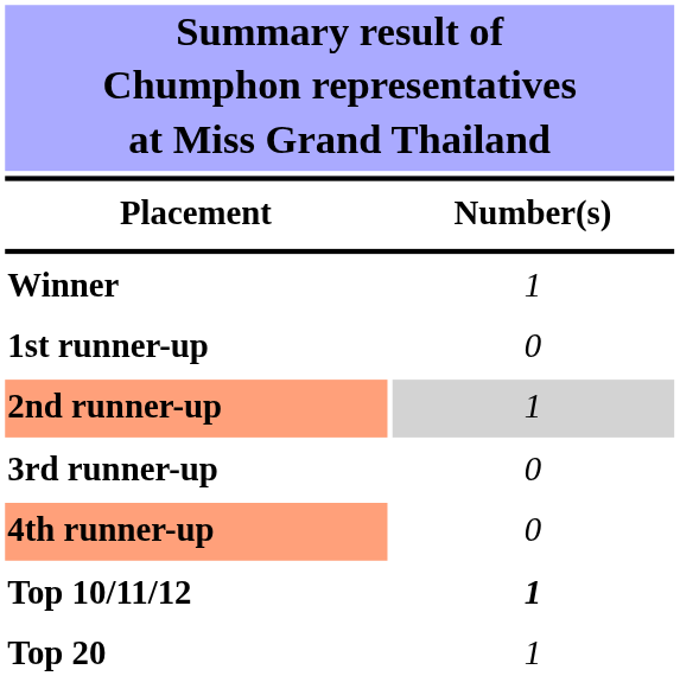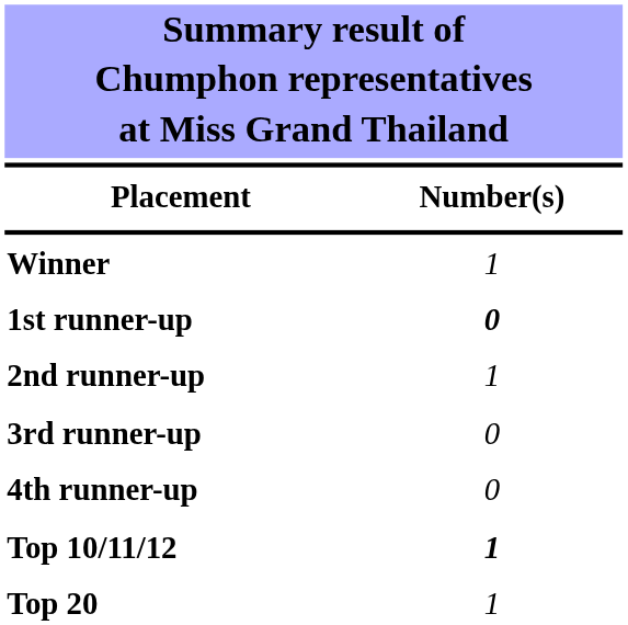row 4 | column 2: normal -> bold
row 5 | column 1: lightsalmon background -> no background
row 5 | column 2: lightgrey background -> no background
row 7 | column 1: lightsalmon background -> no background
